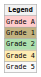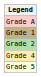row 6 | column 1: no background -> lightyellow background
